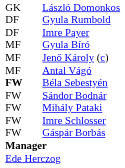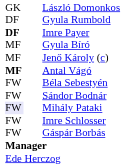Imre Payer | column 1: normal -> bold
Antal Vágó | column 1: normal -> bold
Béla Sebestyén | column 1: bold -> normal
Mihály Pataki | column 1: no background -> lavender background
